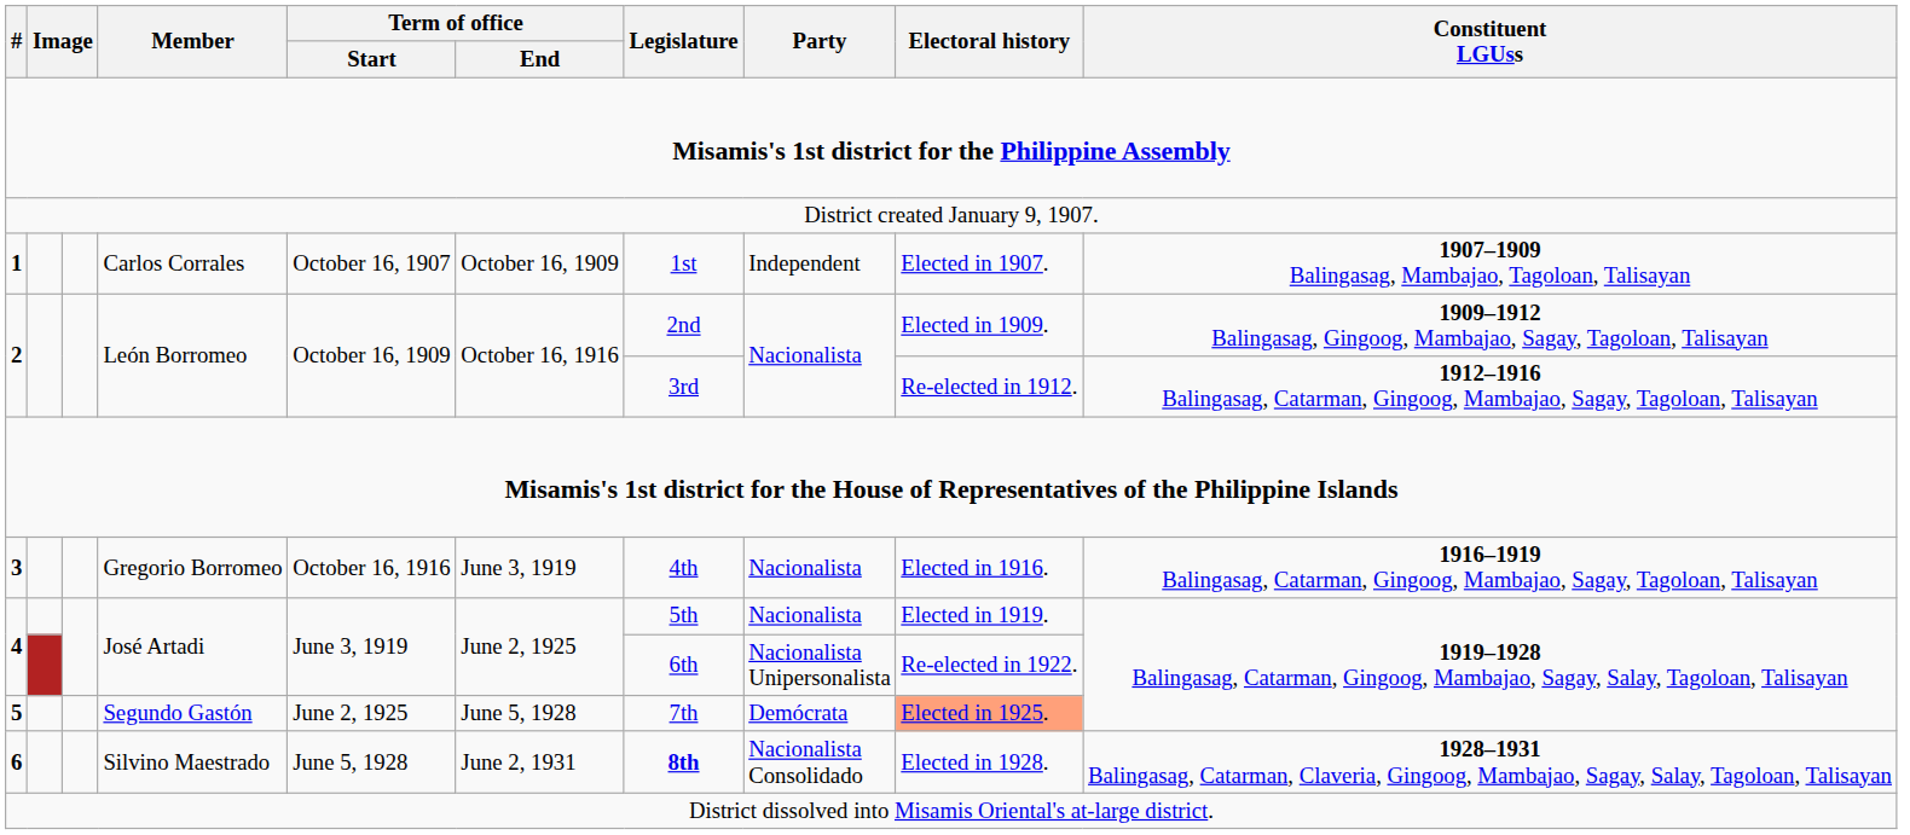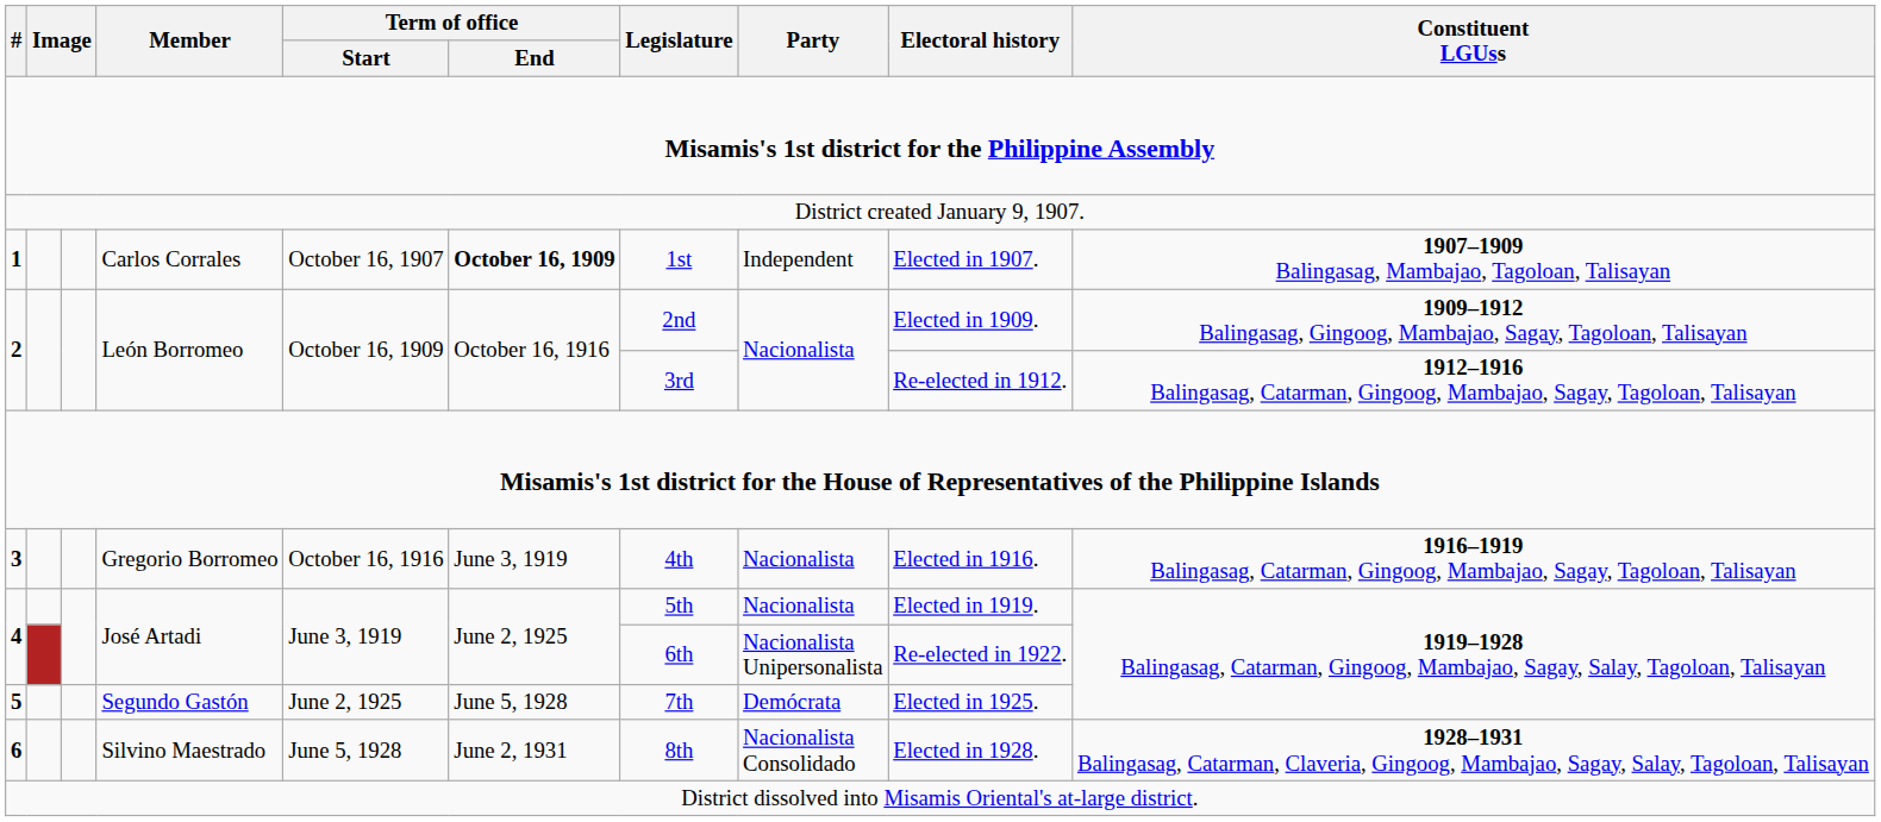1 | Term of office / End: normal -> bold
5 | Electoral history: lightsalmon background -> no background
6 | Legislature: bold -> normal
